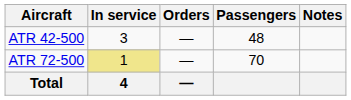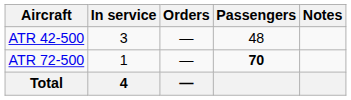ATR 72-500 | In service: khaki background -> no background
ATR 72-500 | Passengers: normal -> bold
